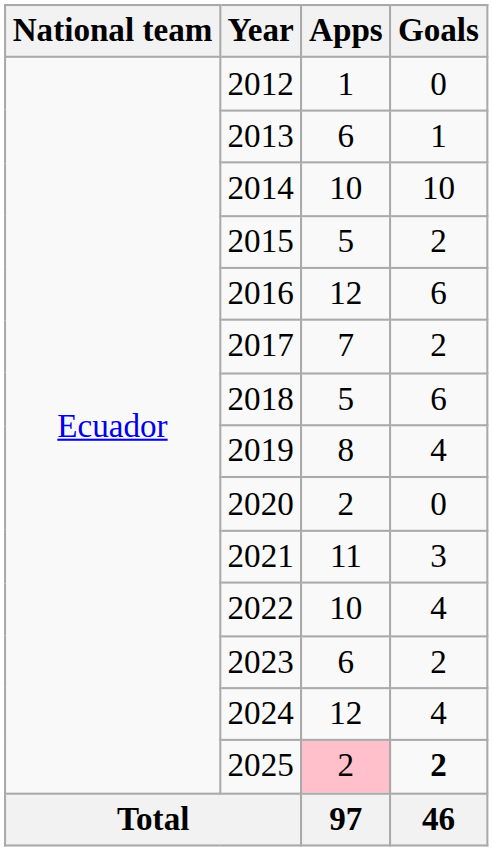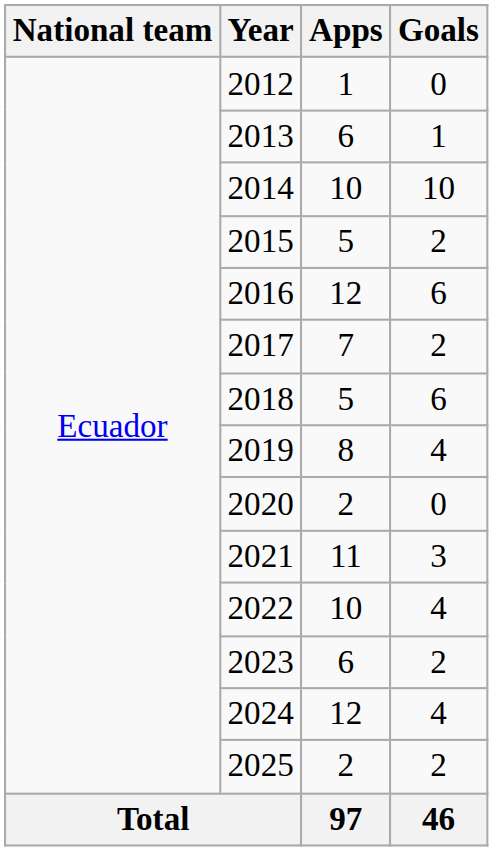2025 | Apps: pink background -> no background
2025 | Goals: bold -> normal
